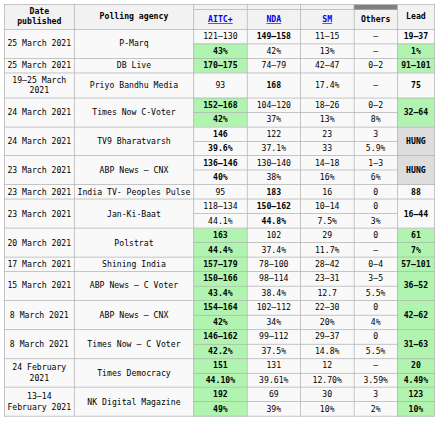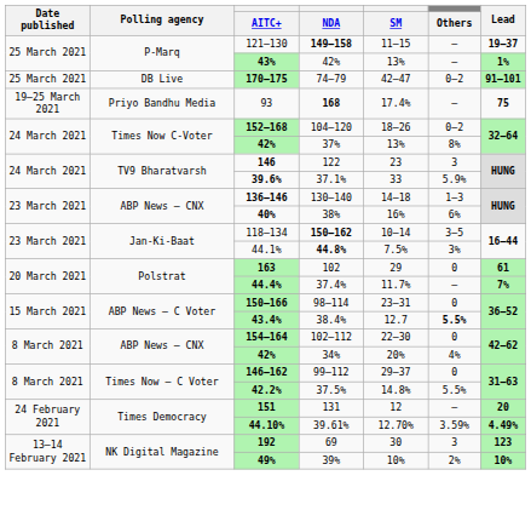- row: 23 March 2021 | India TV- Peoples Pulse | 95 | 183 | 16 | 0 | 88
150–162 | Others: 0 -> 3–5
- row: 17 March 2021 | Shining India | 157–179 | 78–100 | 28–42 | 0–4 | 57–101
98–114 | Others: 3–5 -> 0
38.4% | Others: normal -> bold
